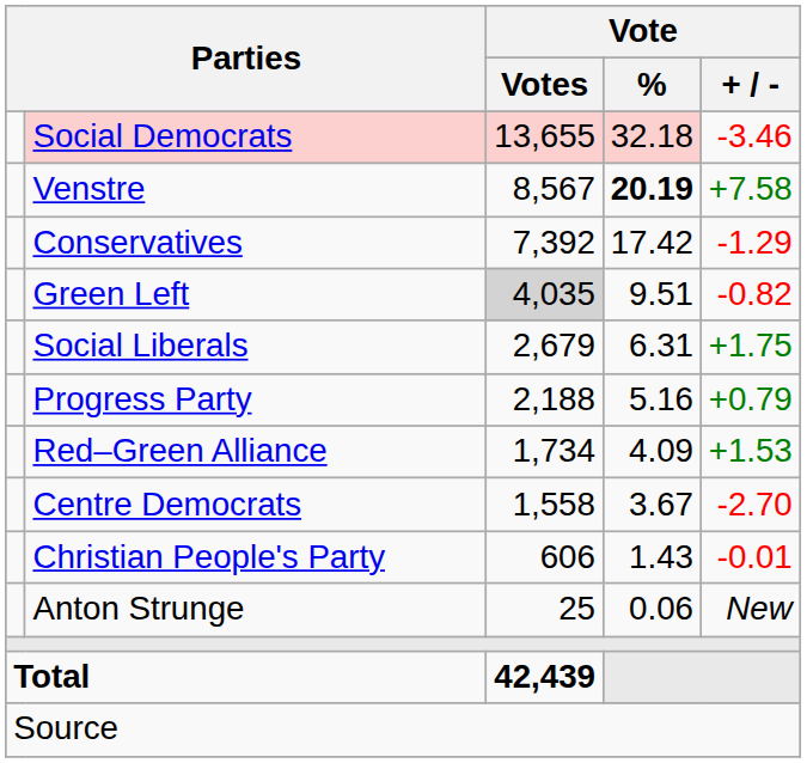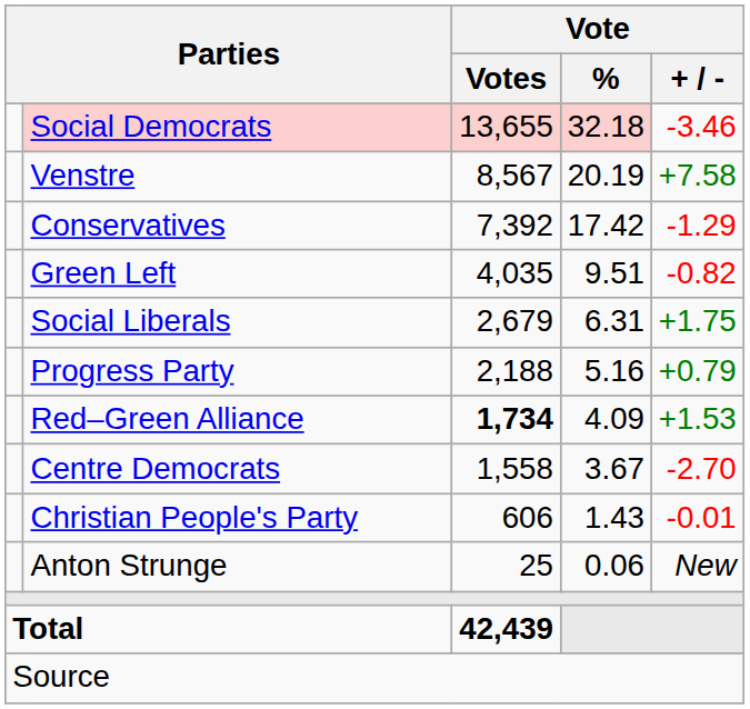Venstre | Vote / %: bold -> normal
Green Left | Vote / Votes: lightgrey background -> no background
Red–Green Alliance | Vote / Votes: normal -> bold
